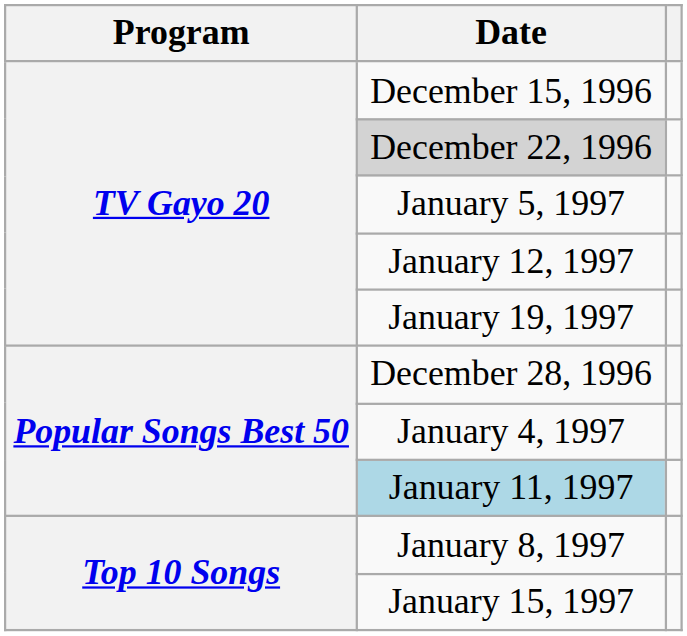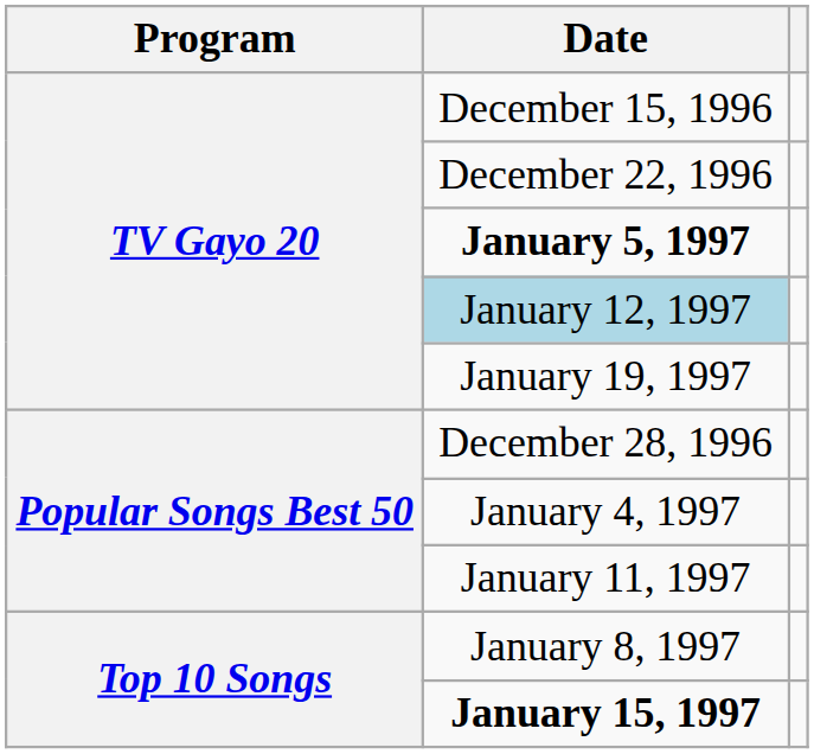December 22, 1996 | Date: lightgrey background -> no background
January 5, 1997 | Date: normal -> bold
January 12, 1997 | Date: no background -> lightblue background
January 11, 1997 | Date: lightblue background -> no background
January 15, 1997 | Date: normal -> bold
